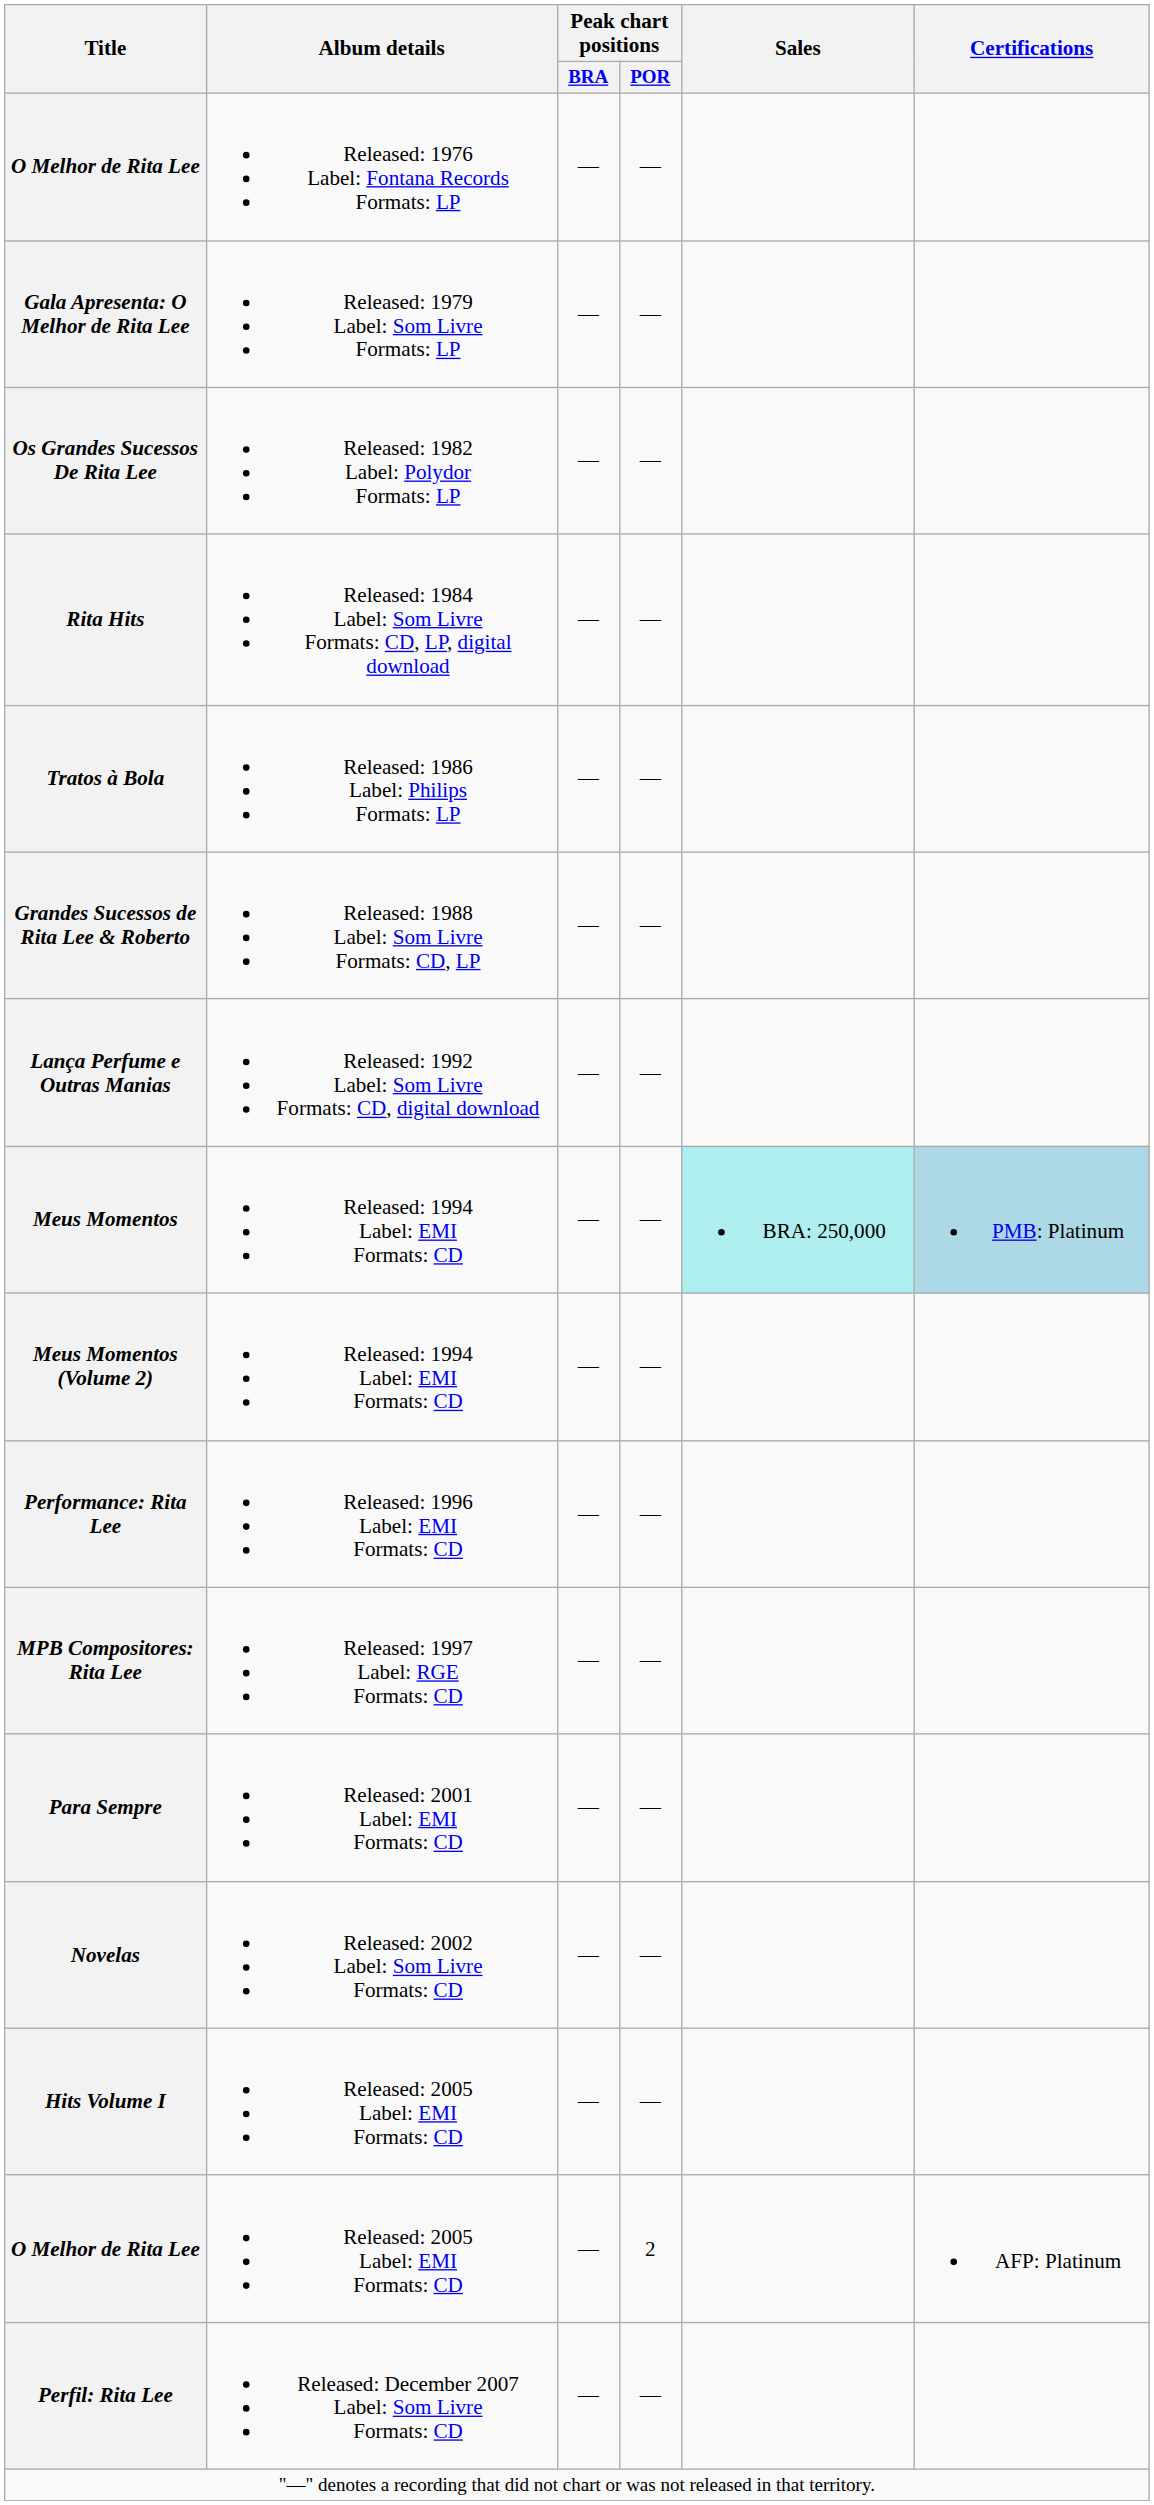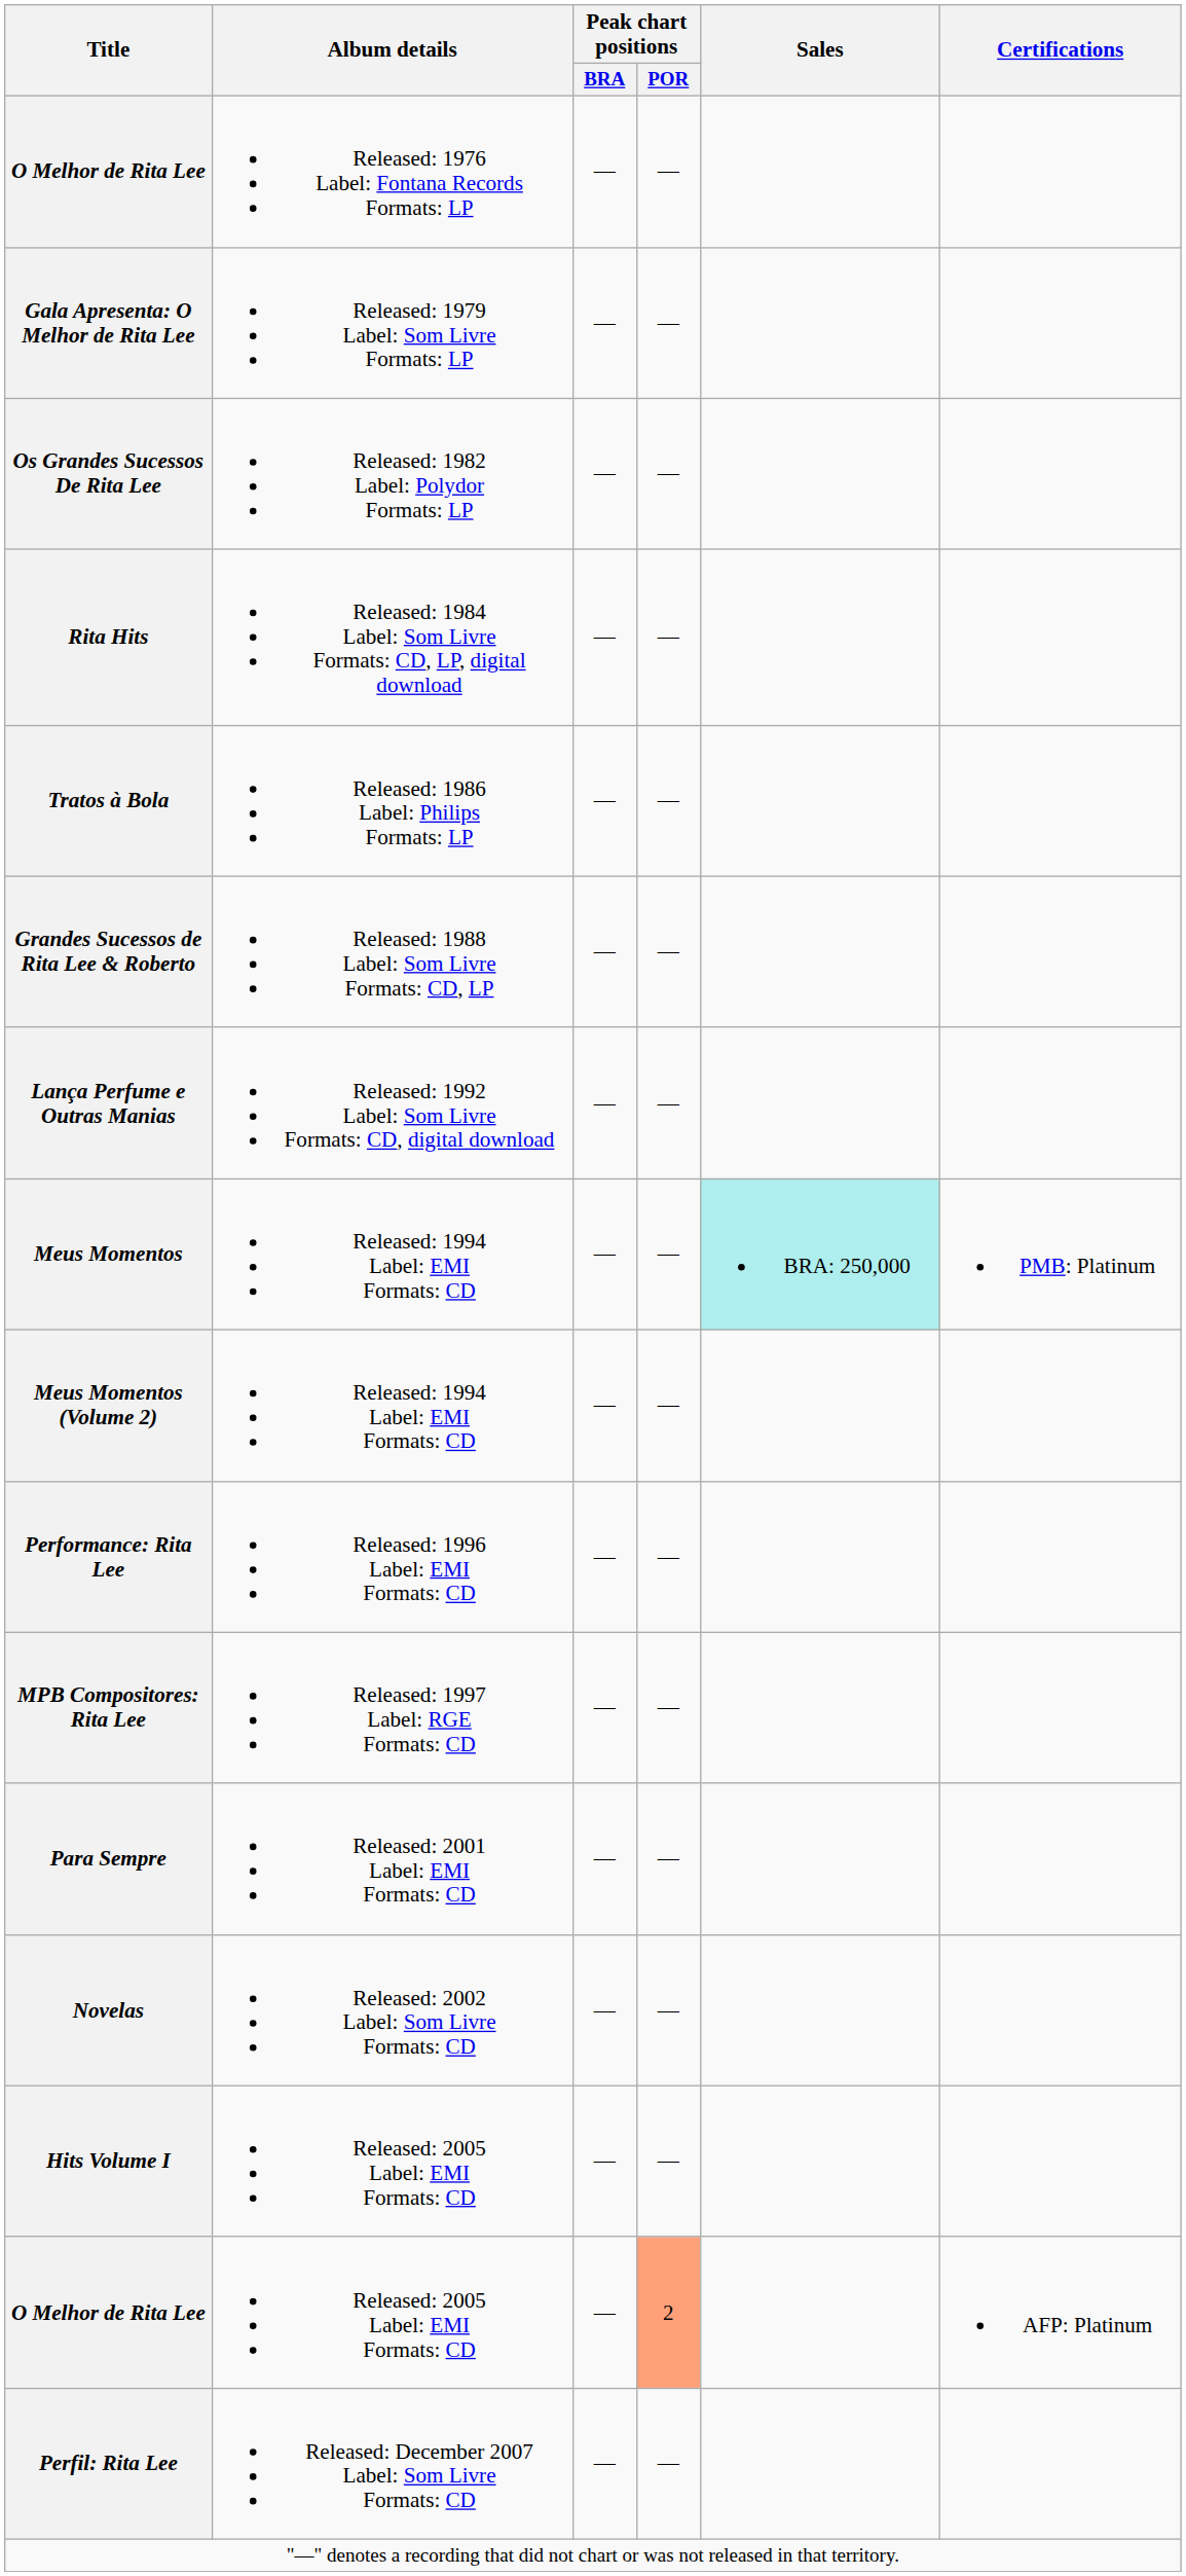Meus Momentos | Certifications: lightblue background -> no background
O Melhor de Rita Lee / Released: 2005 Label: EMI Formats: CD | Peak chart positions / POR: no background -> lightsalmon background
